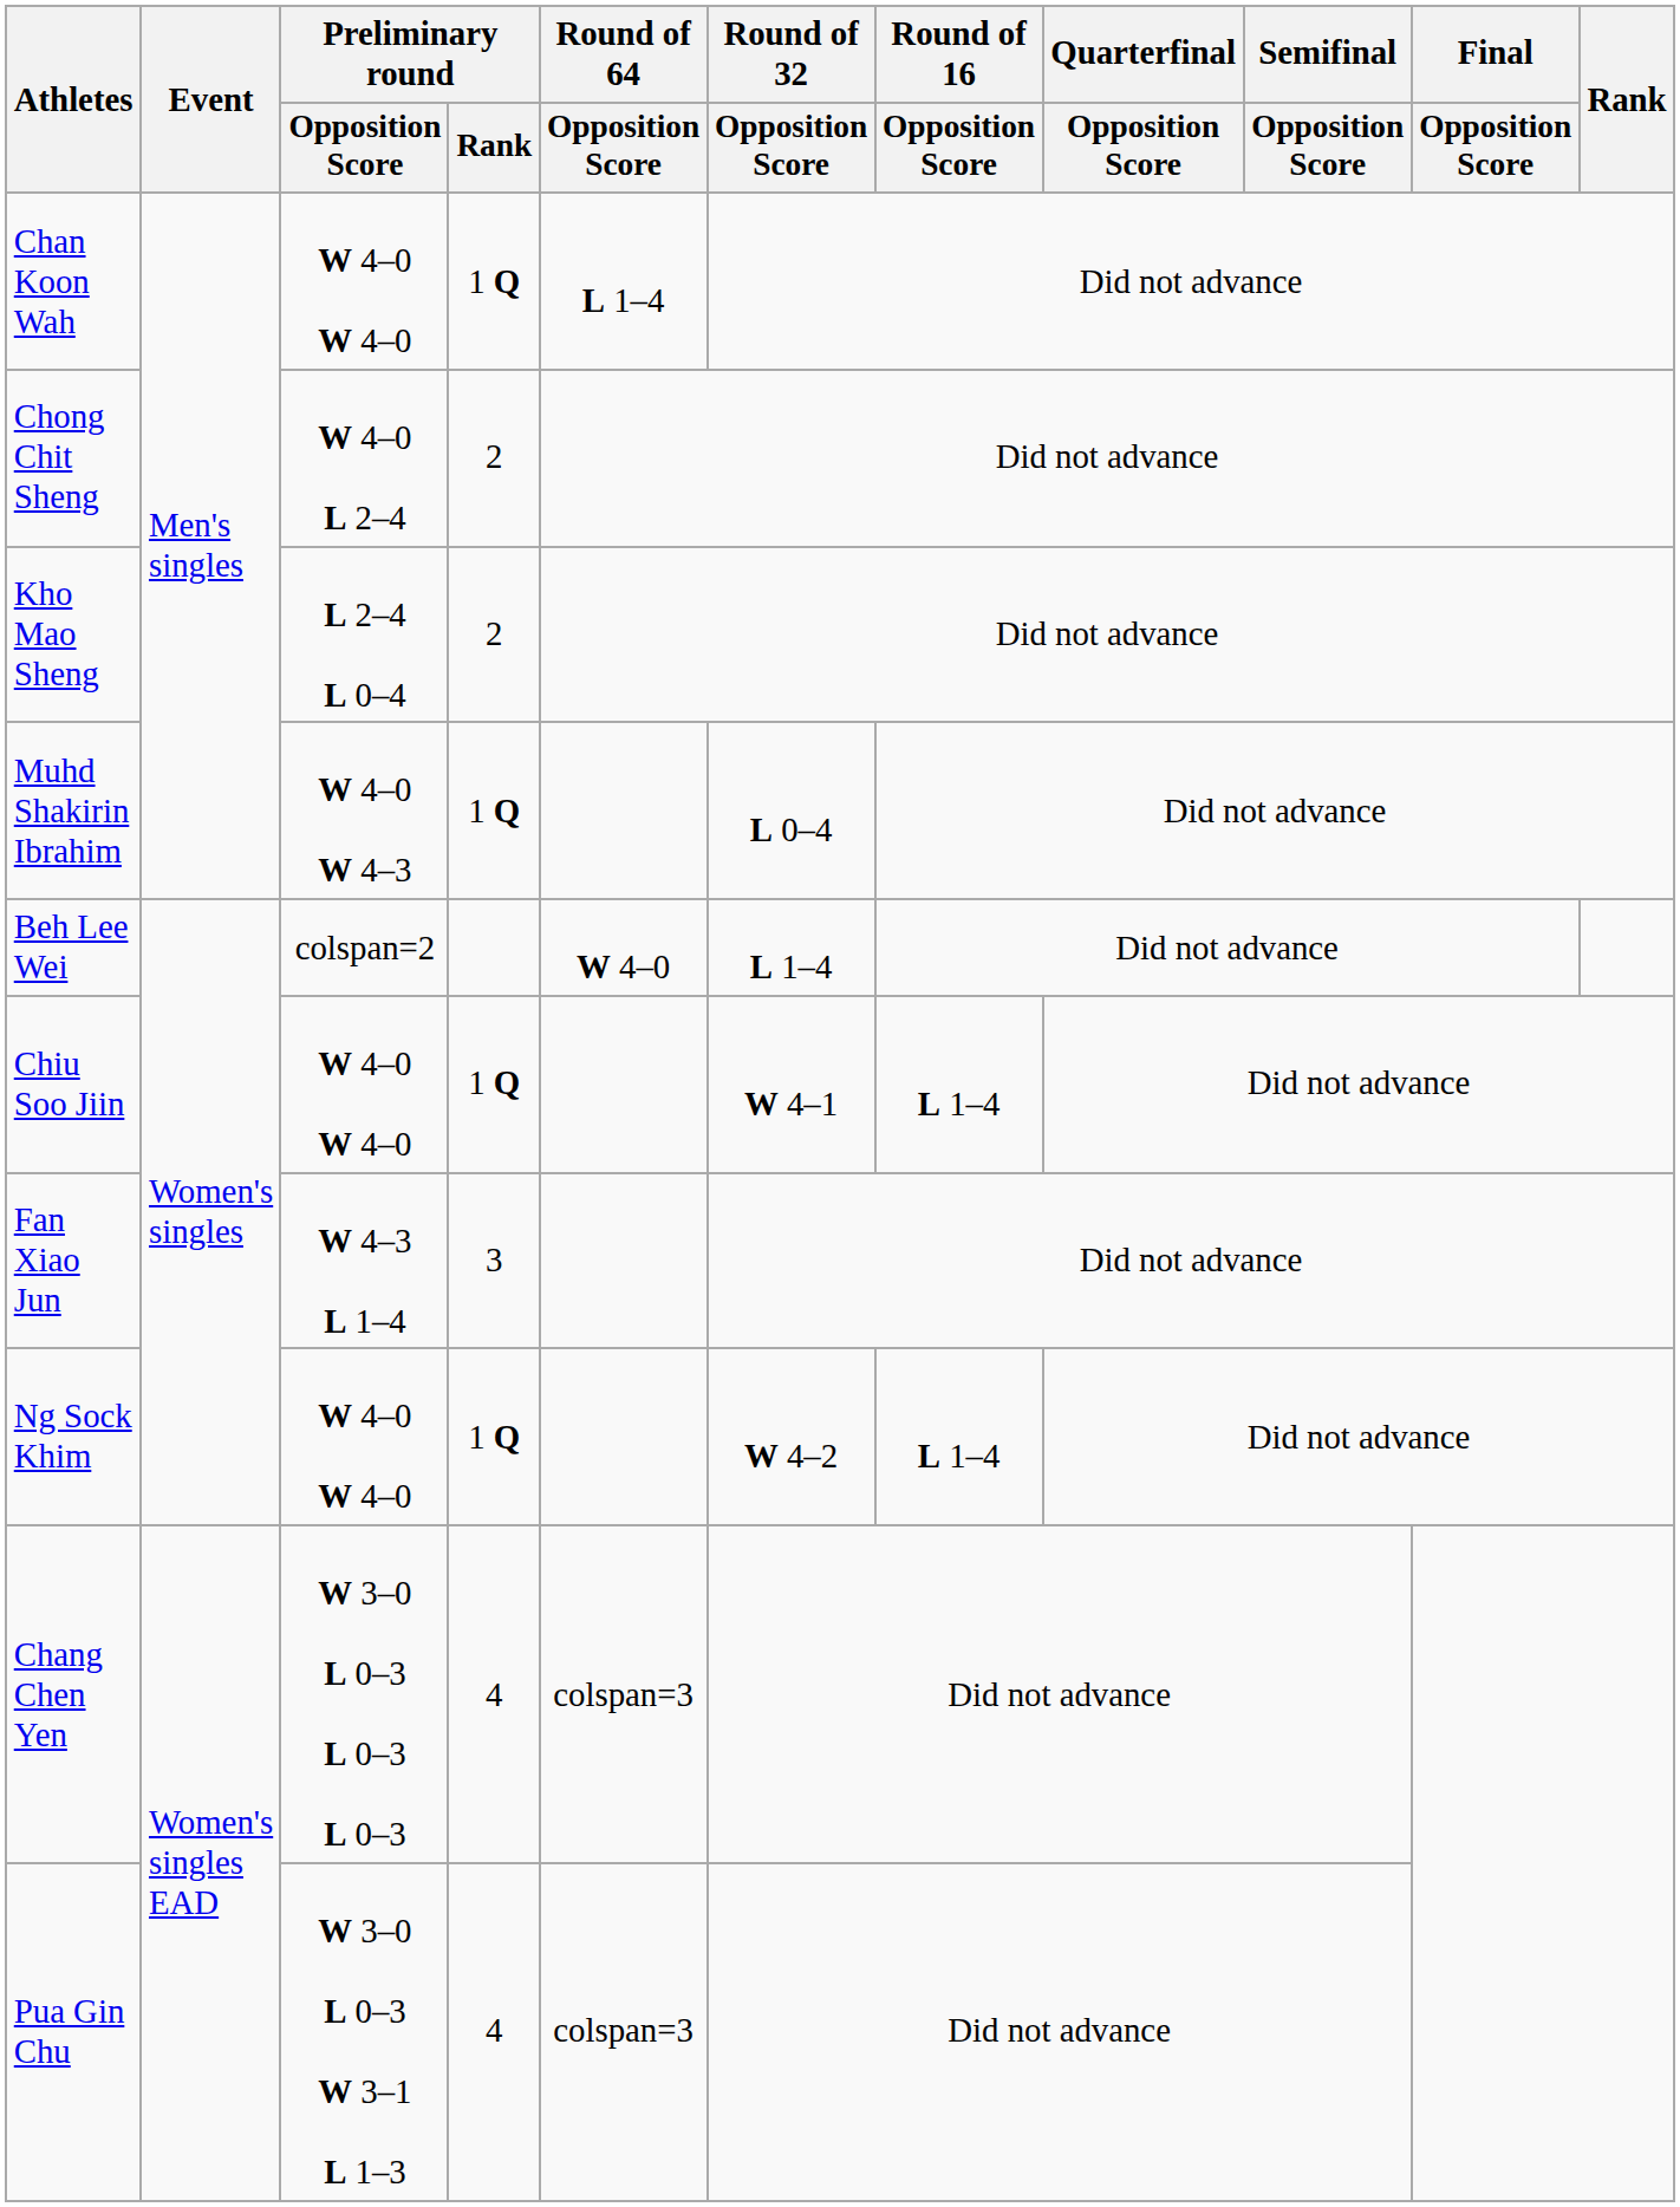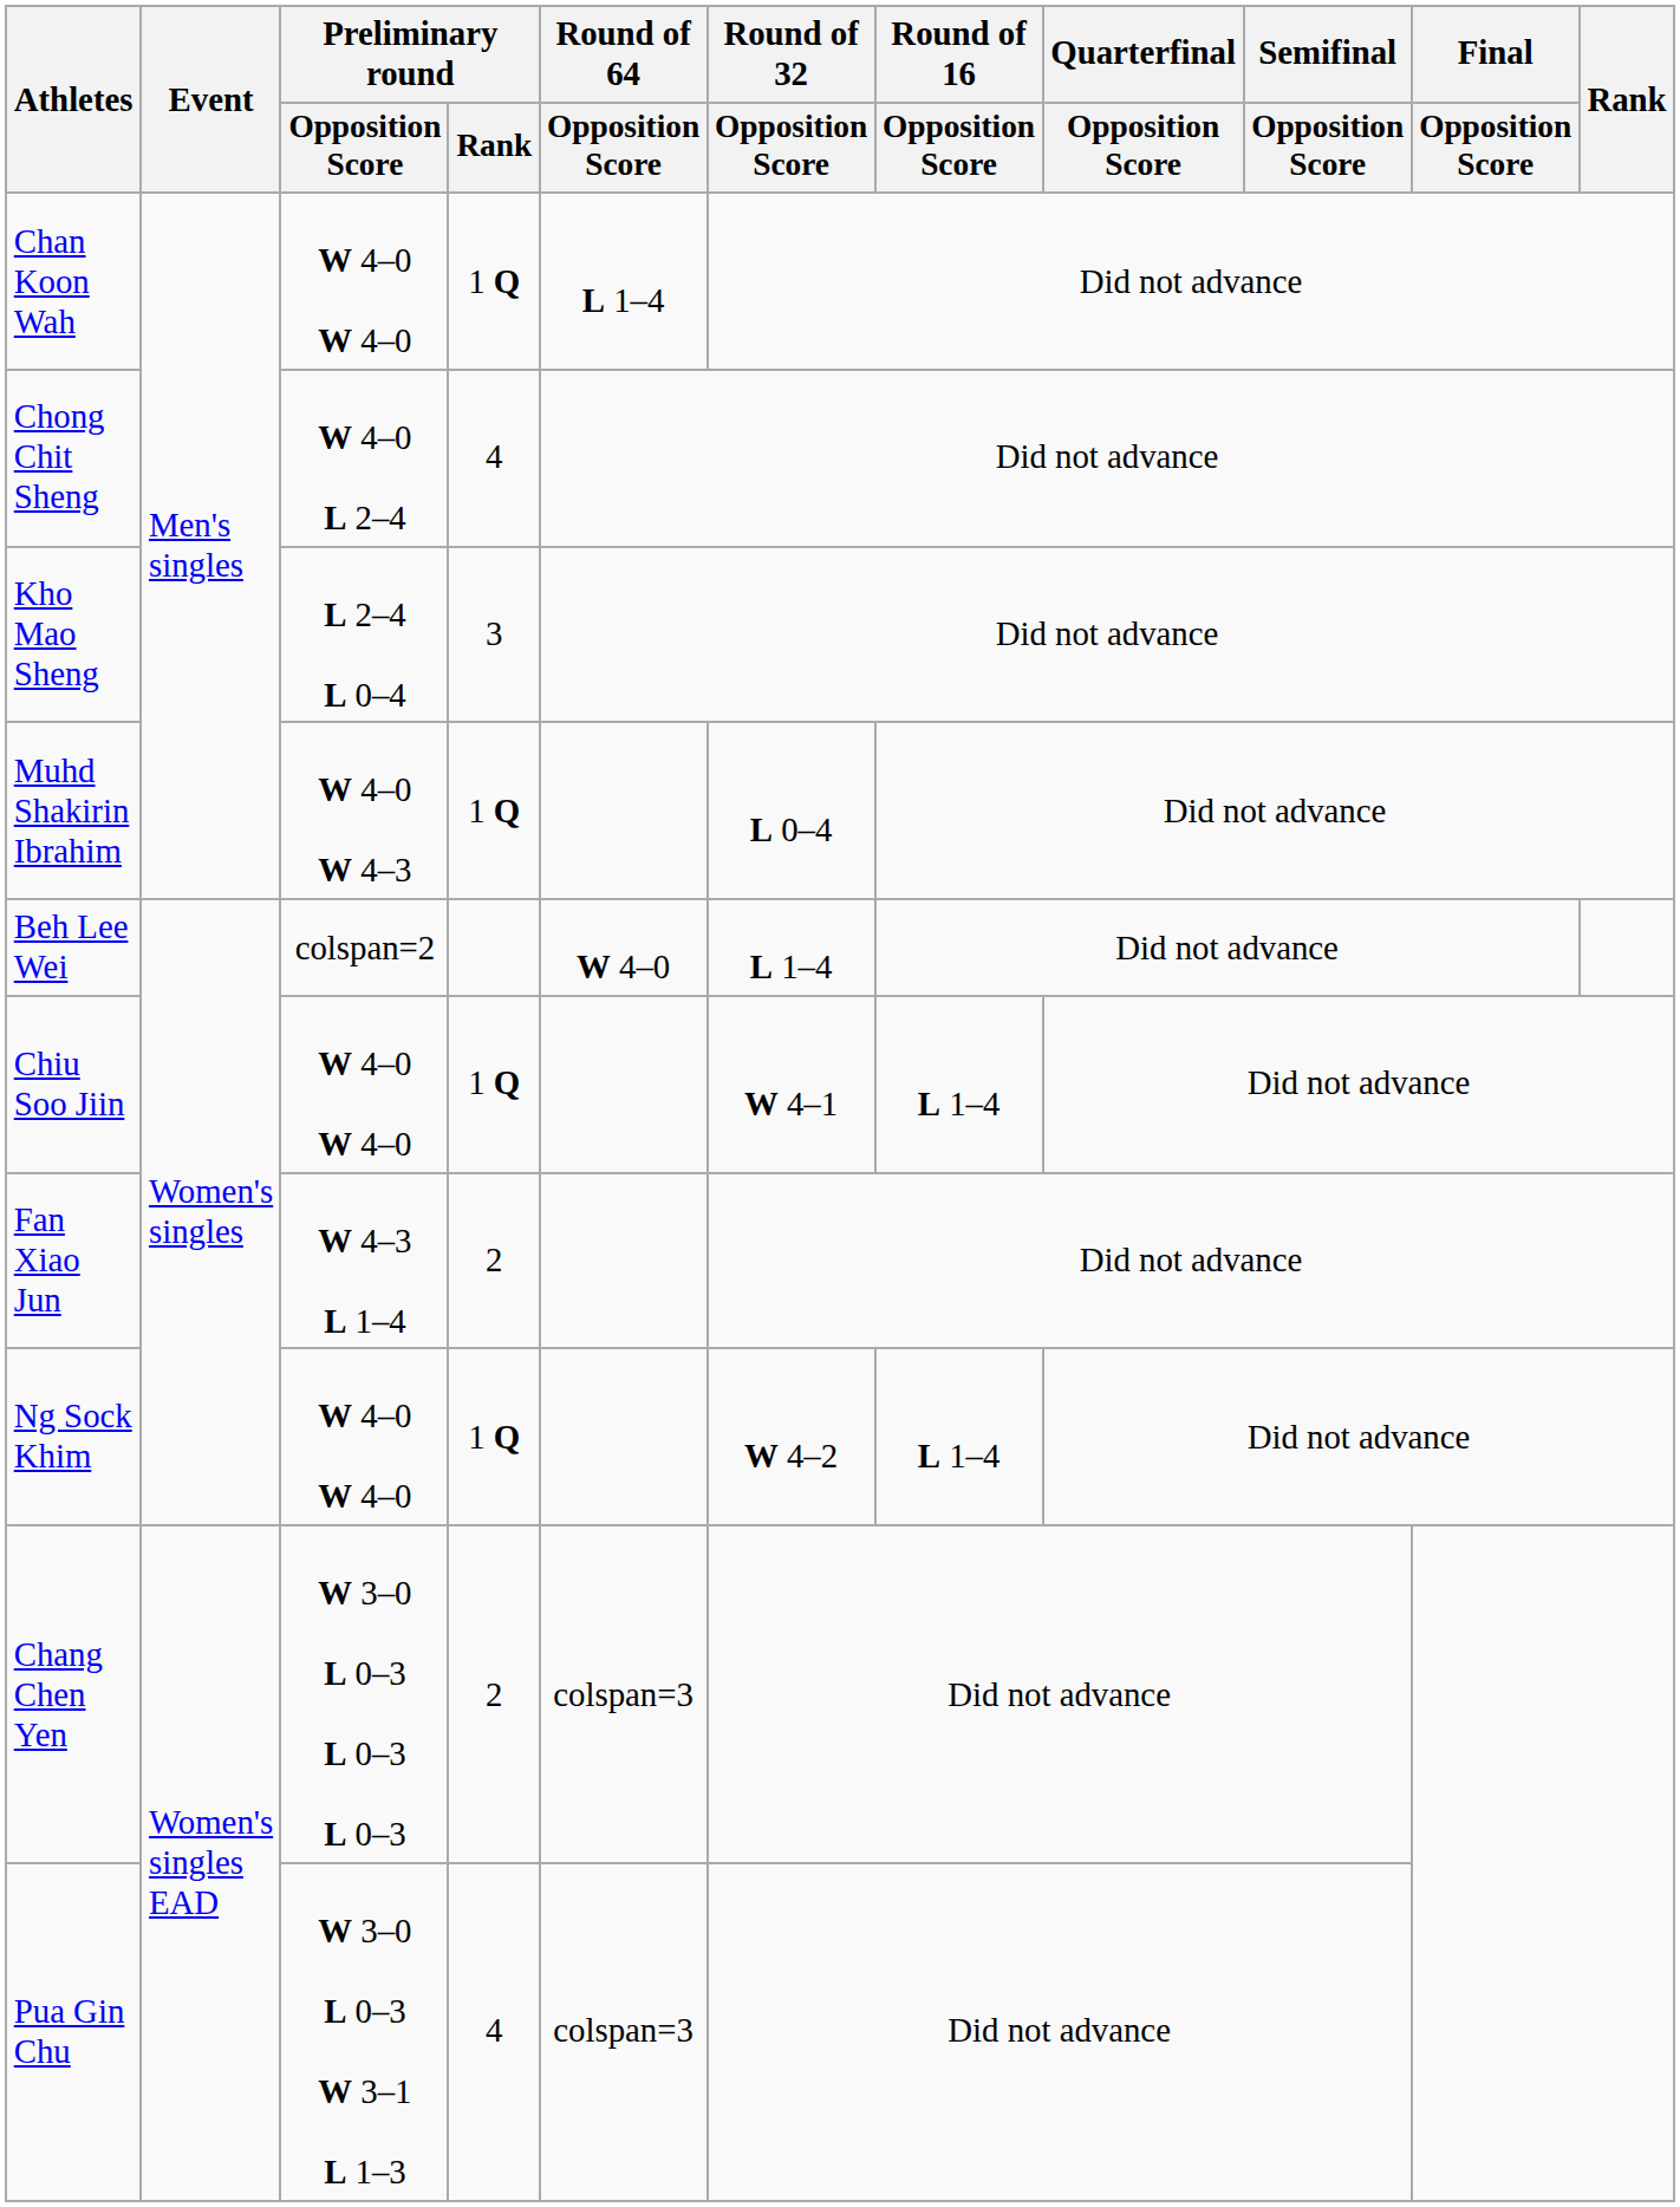Chong Chit Sheng | Preliminary round / Rank: 2 -> 4
Kho Mao Sheng | Preliminary round / Rank: 2 -> 3
Fan Xiao Jun | Preliminary round / Rank: 3 -> 2
Chang Chen Yen | Preliminary round / Rank: 4 -> 2
